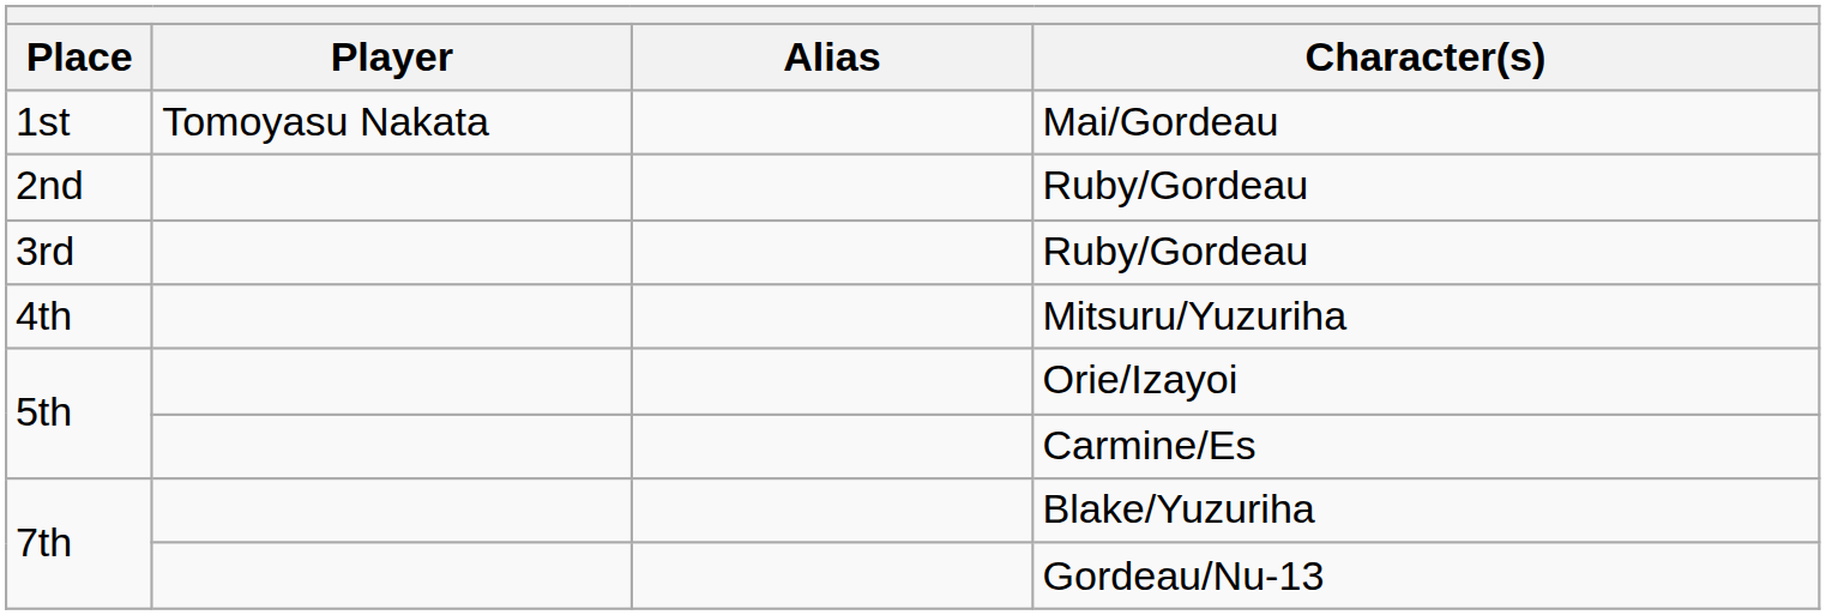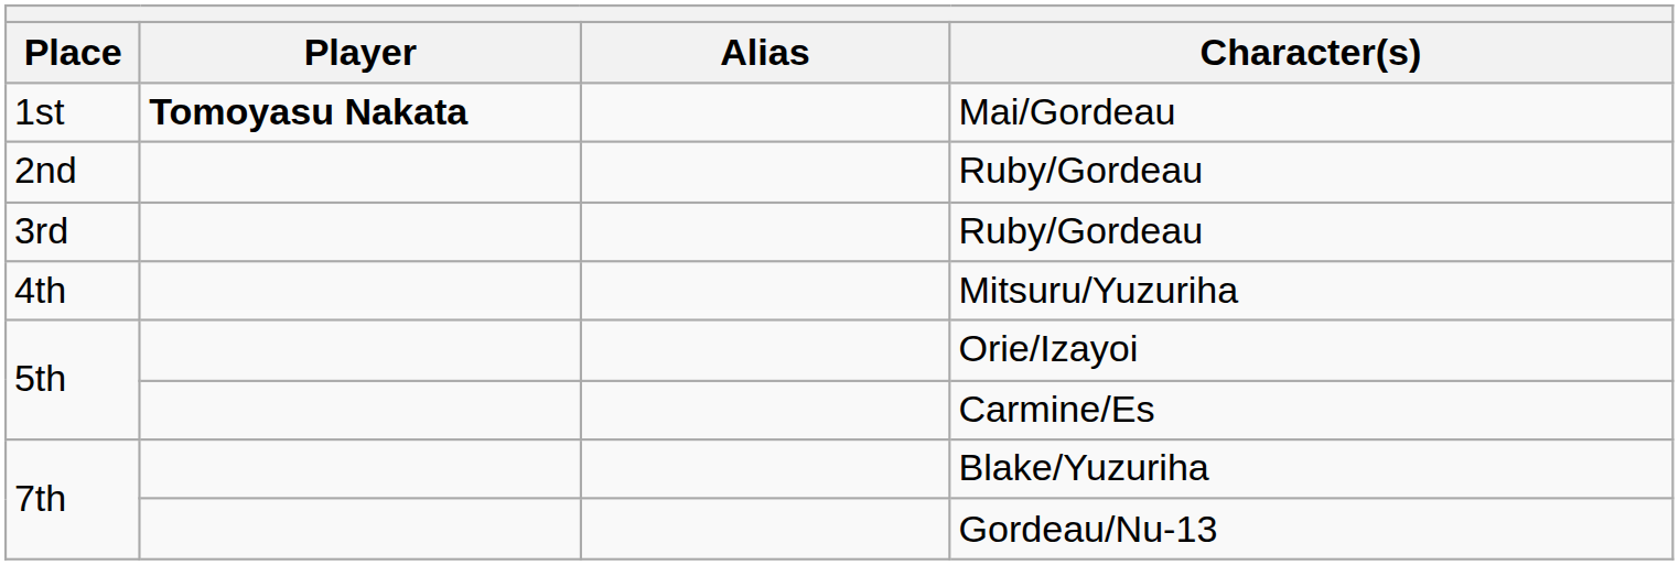Mai/Gordeau | Player: normal -> bold
